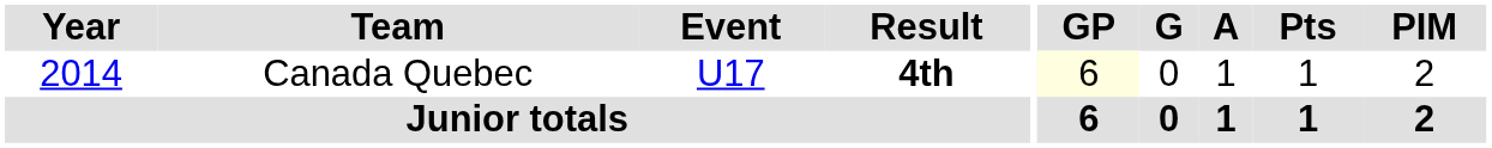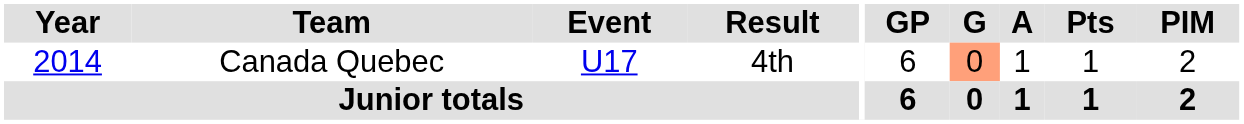Canada Quebec | Result: bold -> normal
Canada Quebec | GP: lightyellow background -> no background
Canada Quebec | G: no background -> lightsalmon background
